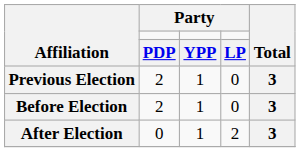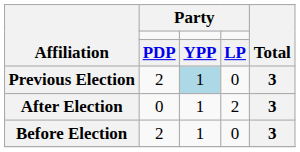Previous Election | column 3: no background -> lightblue background
rows swapped: Before Election <-> After Election
